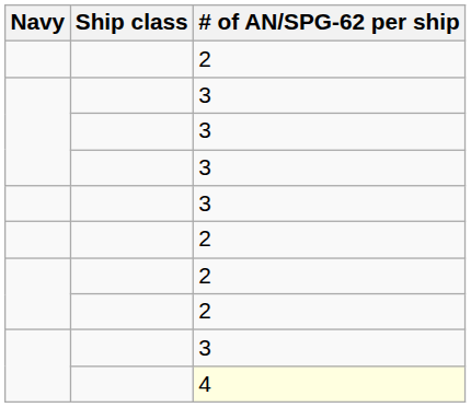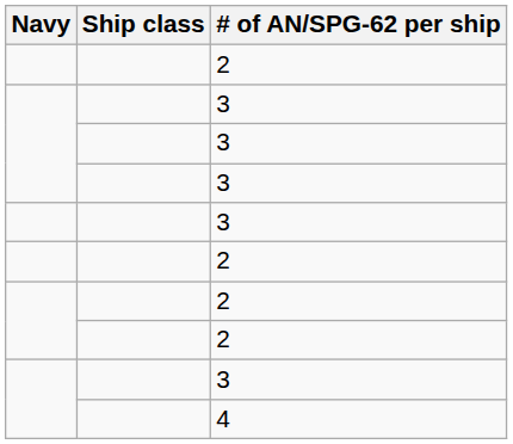4 | # of AN/SPG-62 per ship: lightyellow background -> no background
